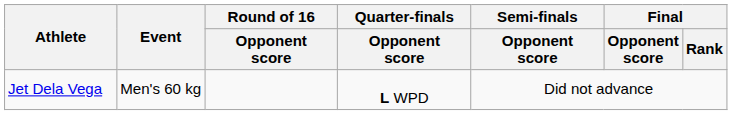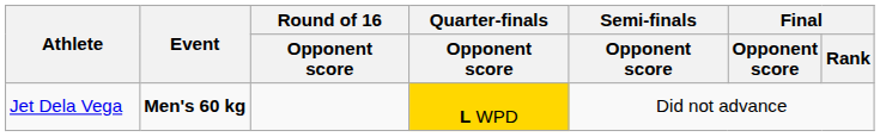Jet Dela Vega | Event: normal -> bold
Jet Dela Vega | Quarter-finals / Opponent score: no background -> gold background
